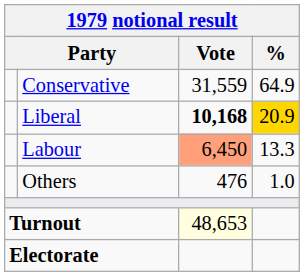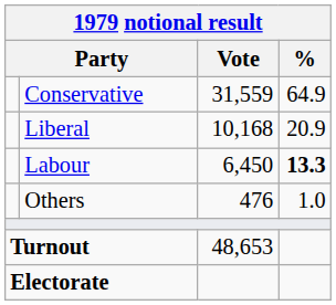Liberal | Vote: bold -> normal
Liberal | %: gold background -> no background
Labour | Vote: lightsalmon background -> no background
Labour | %: normal -> bold
Turnout | Vote: lightyellow background -> no background
